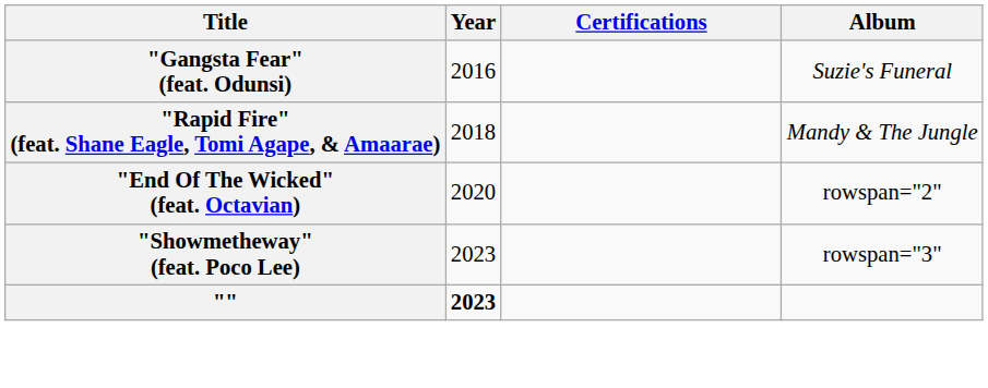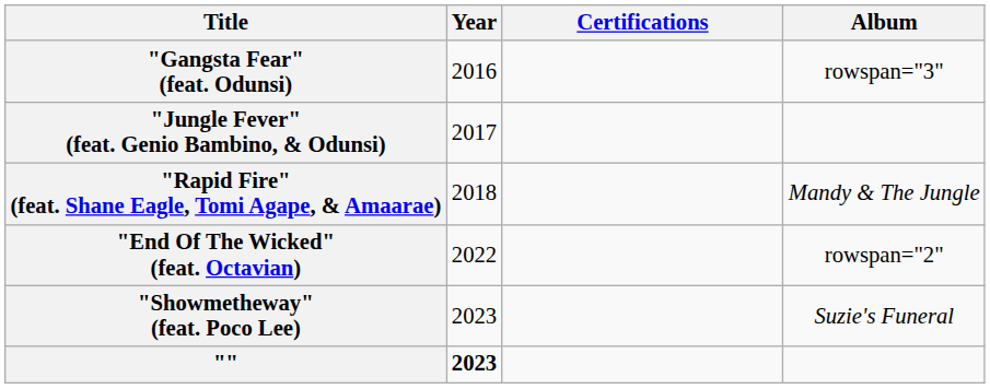"Gangsta Fear" (feat. Odunsi) | Album: Suzie's Funeral -> rowspan="3"
+ row: "Jungle Fever" (feat. Genio Bambino, & Odunsi) | 2017
"End Of The Wicked" (feat. Octavian) | Year: 2020 -> 2022
"Showmetheway" (feat. Poco Lee) | Album: rowspan="3" -> Suzie's Funeral
